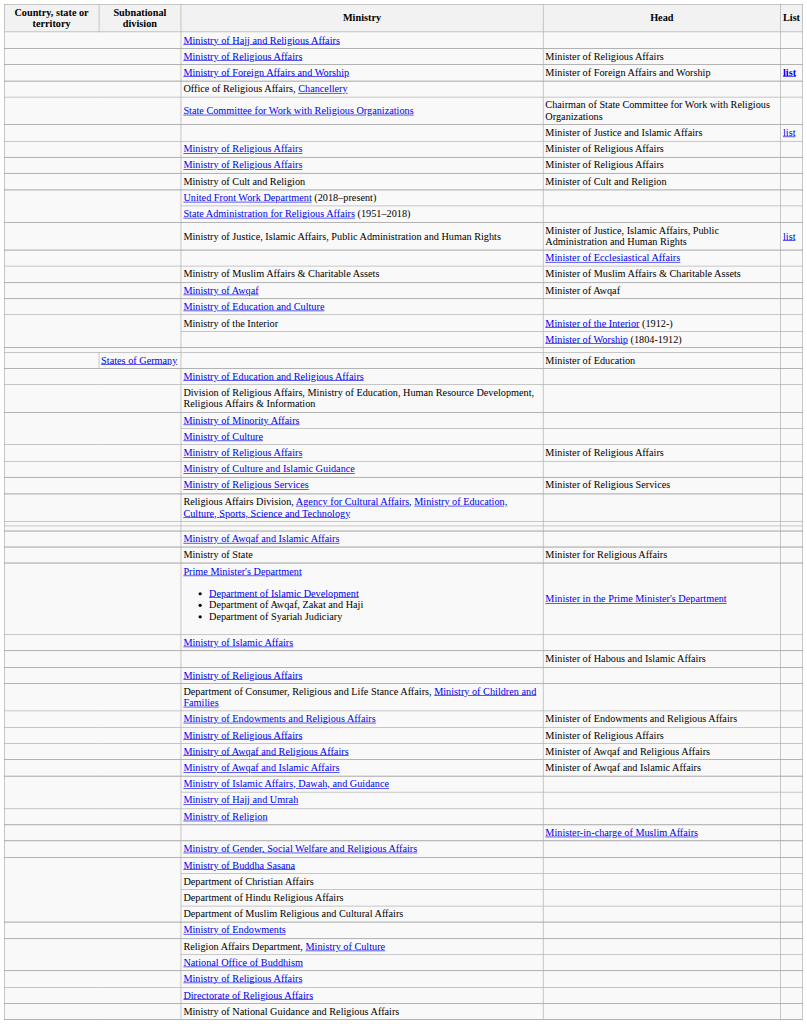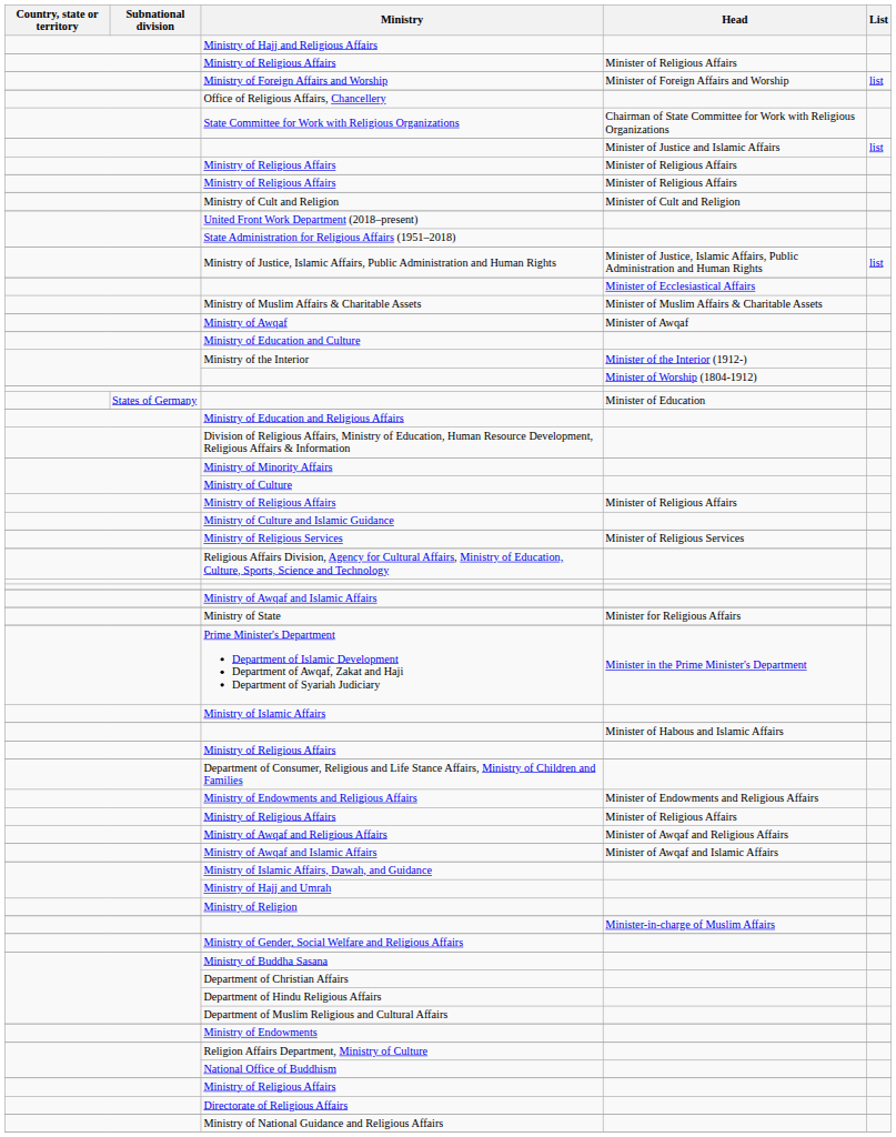Ministry of Foreign Affairs and Worship | List: bold -> normal
